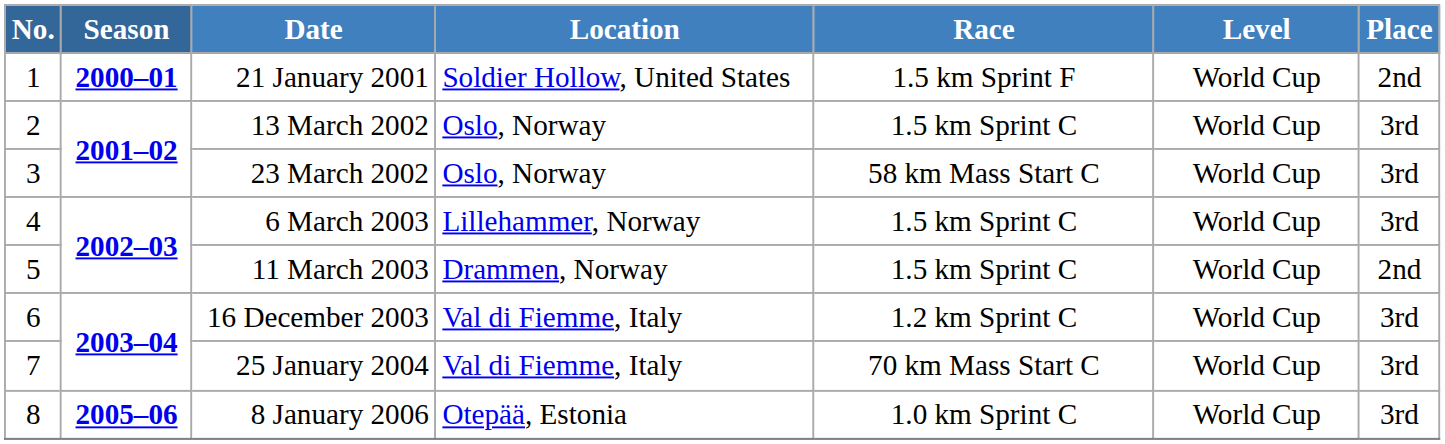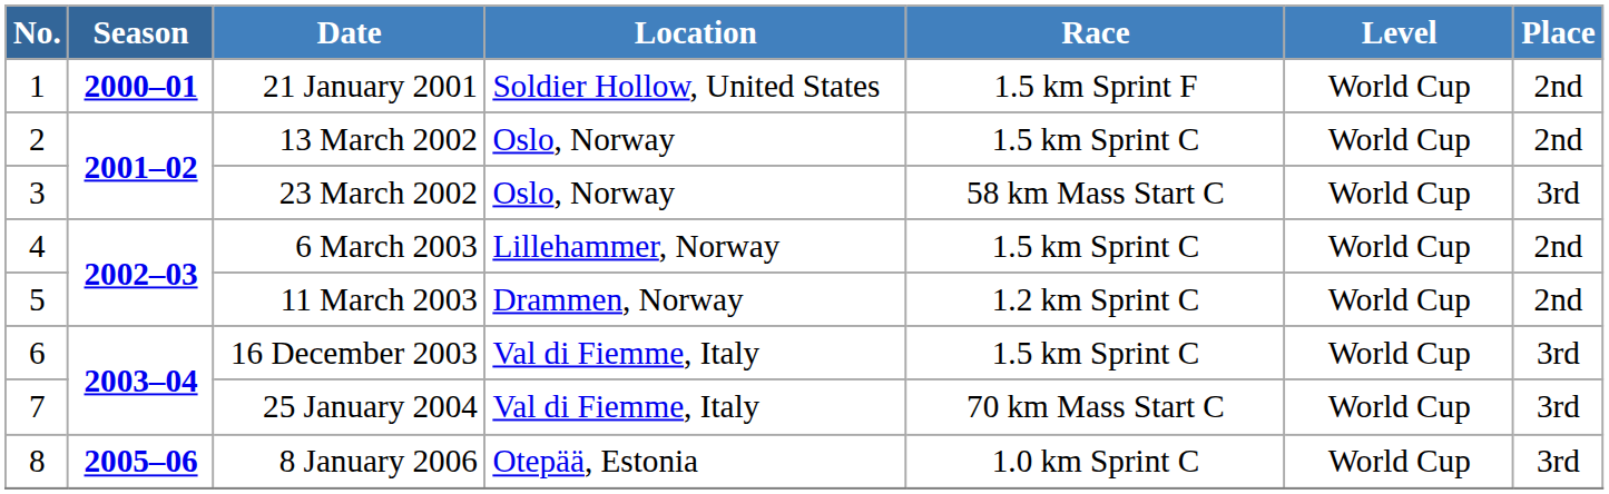13 March 2002 | Place: 3rd -> 2nd
6 March 2003 | Place: 3rd -> 2nd
11 March 2003 | Race: 1.5 km Sprint C -> 1.2 km Sprint C
16 December 2003 | Race: 1.2 km Sprint C -> 1.5 km Sprint C
